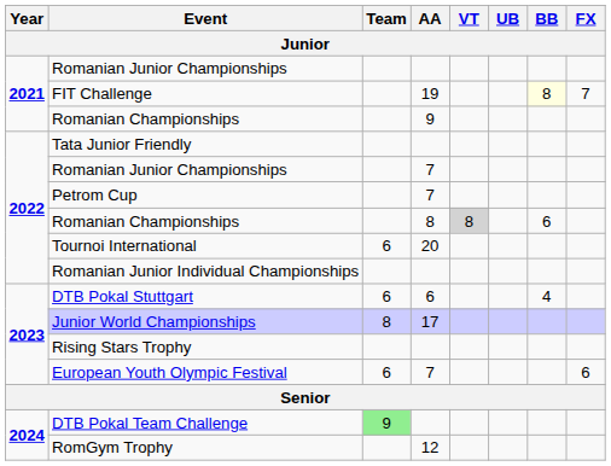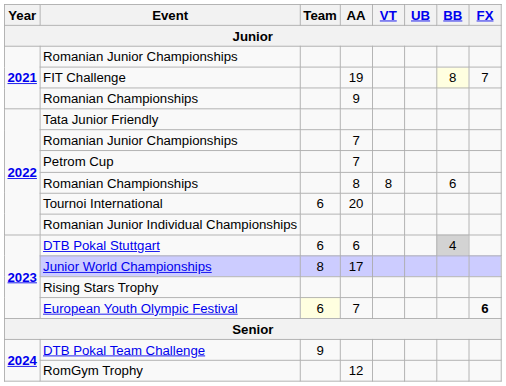Romanian Championships / 8 | VT: lightgrey background -> no background
DTB Pokal Stuttgart | BB: no background -> lightgrey background
European Youth Olympic Festival | Team: no background -> lightyellow background
European Youth Olympic Festival | FX: normal -> bold
DTB Pokal Team Challenge | Team: lightgreen background -> no background
